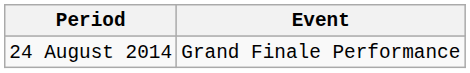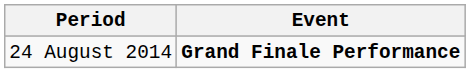24 August 2014 | Event: normal -> bold
